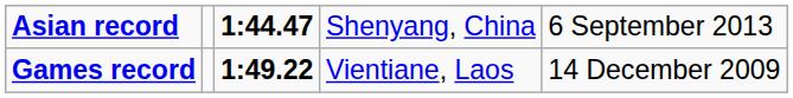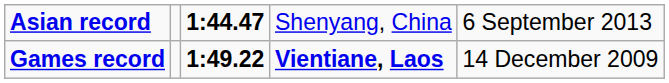Games record | column 4: normal -> bold
